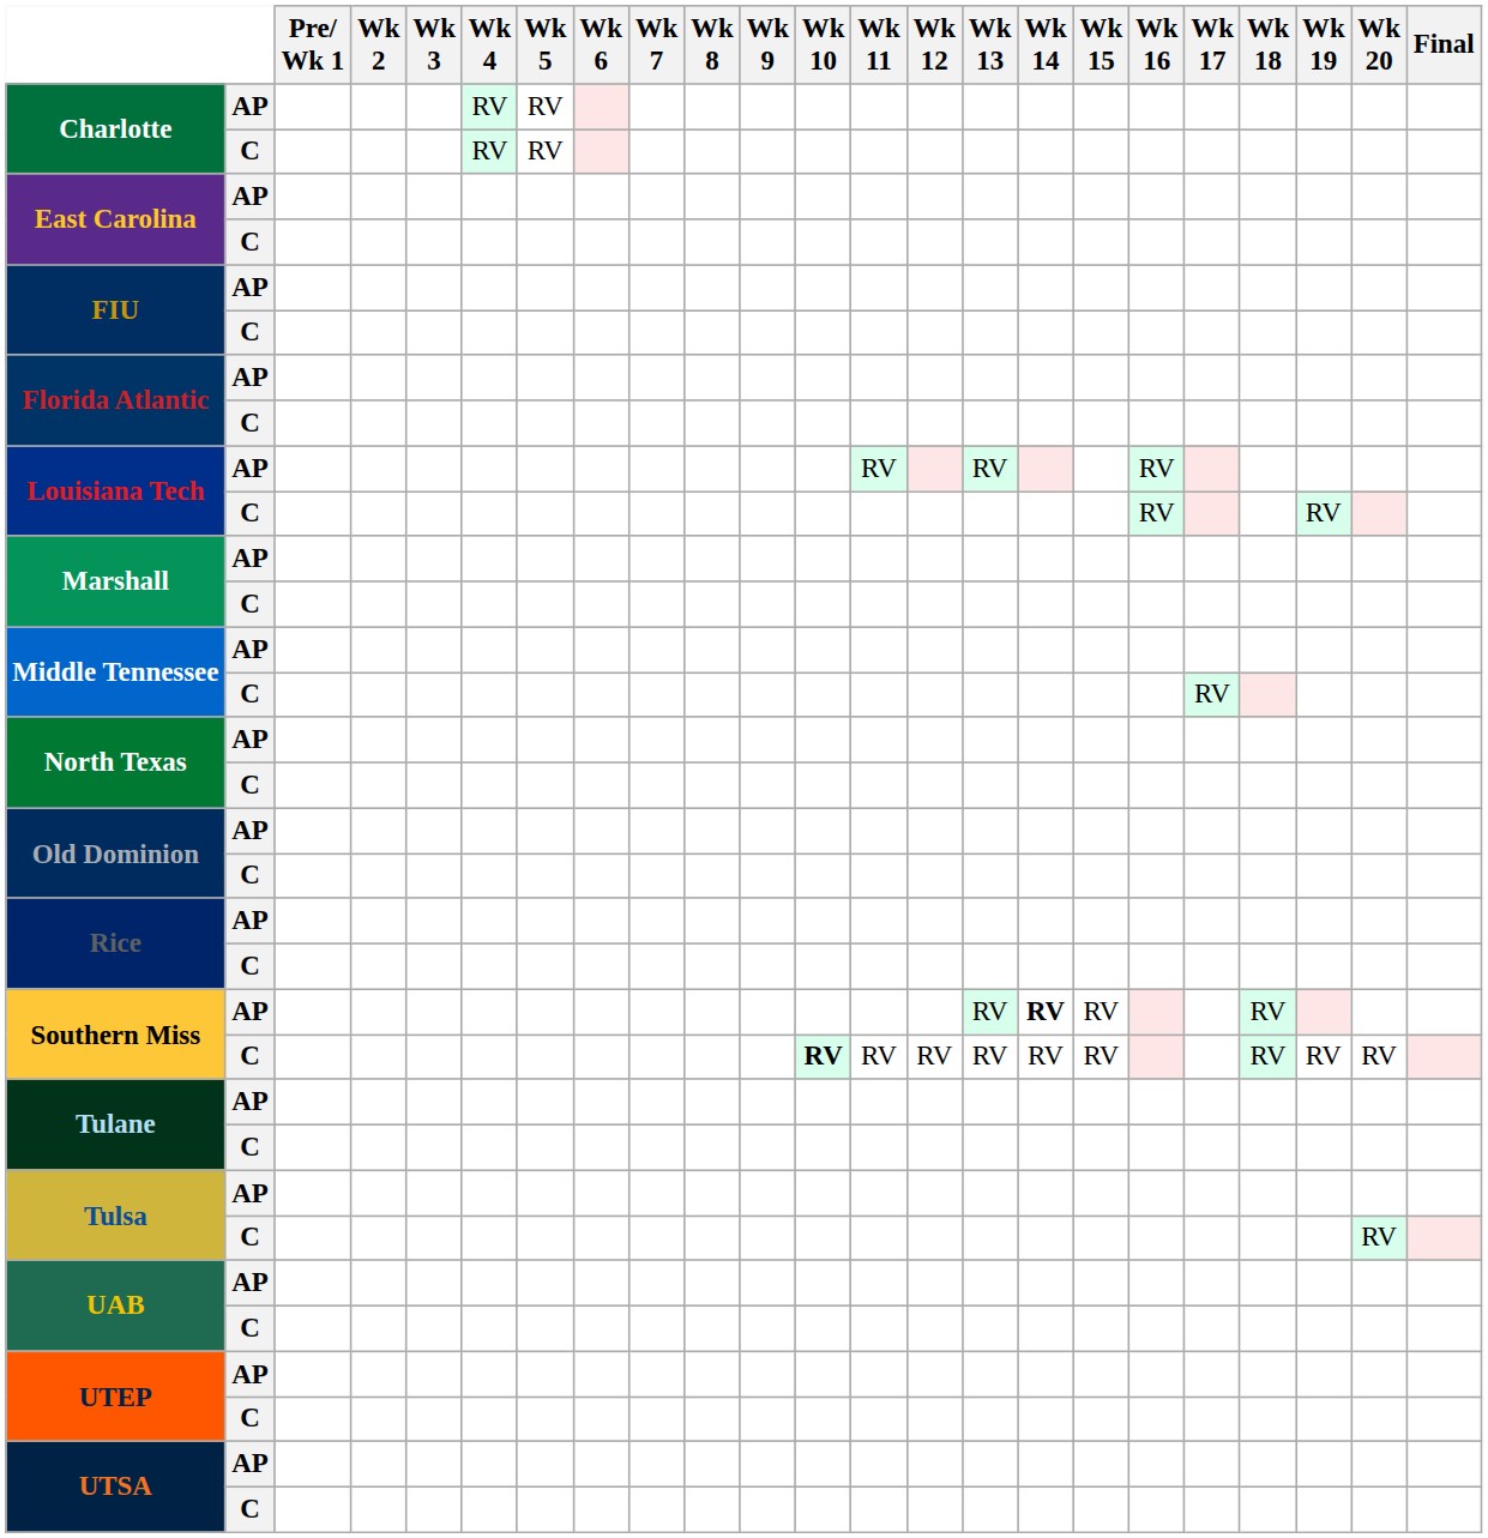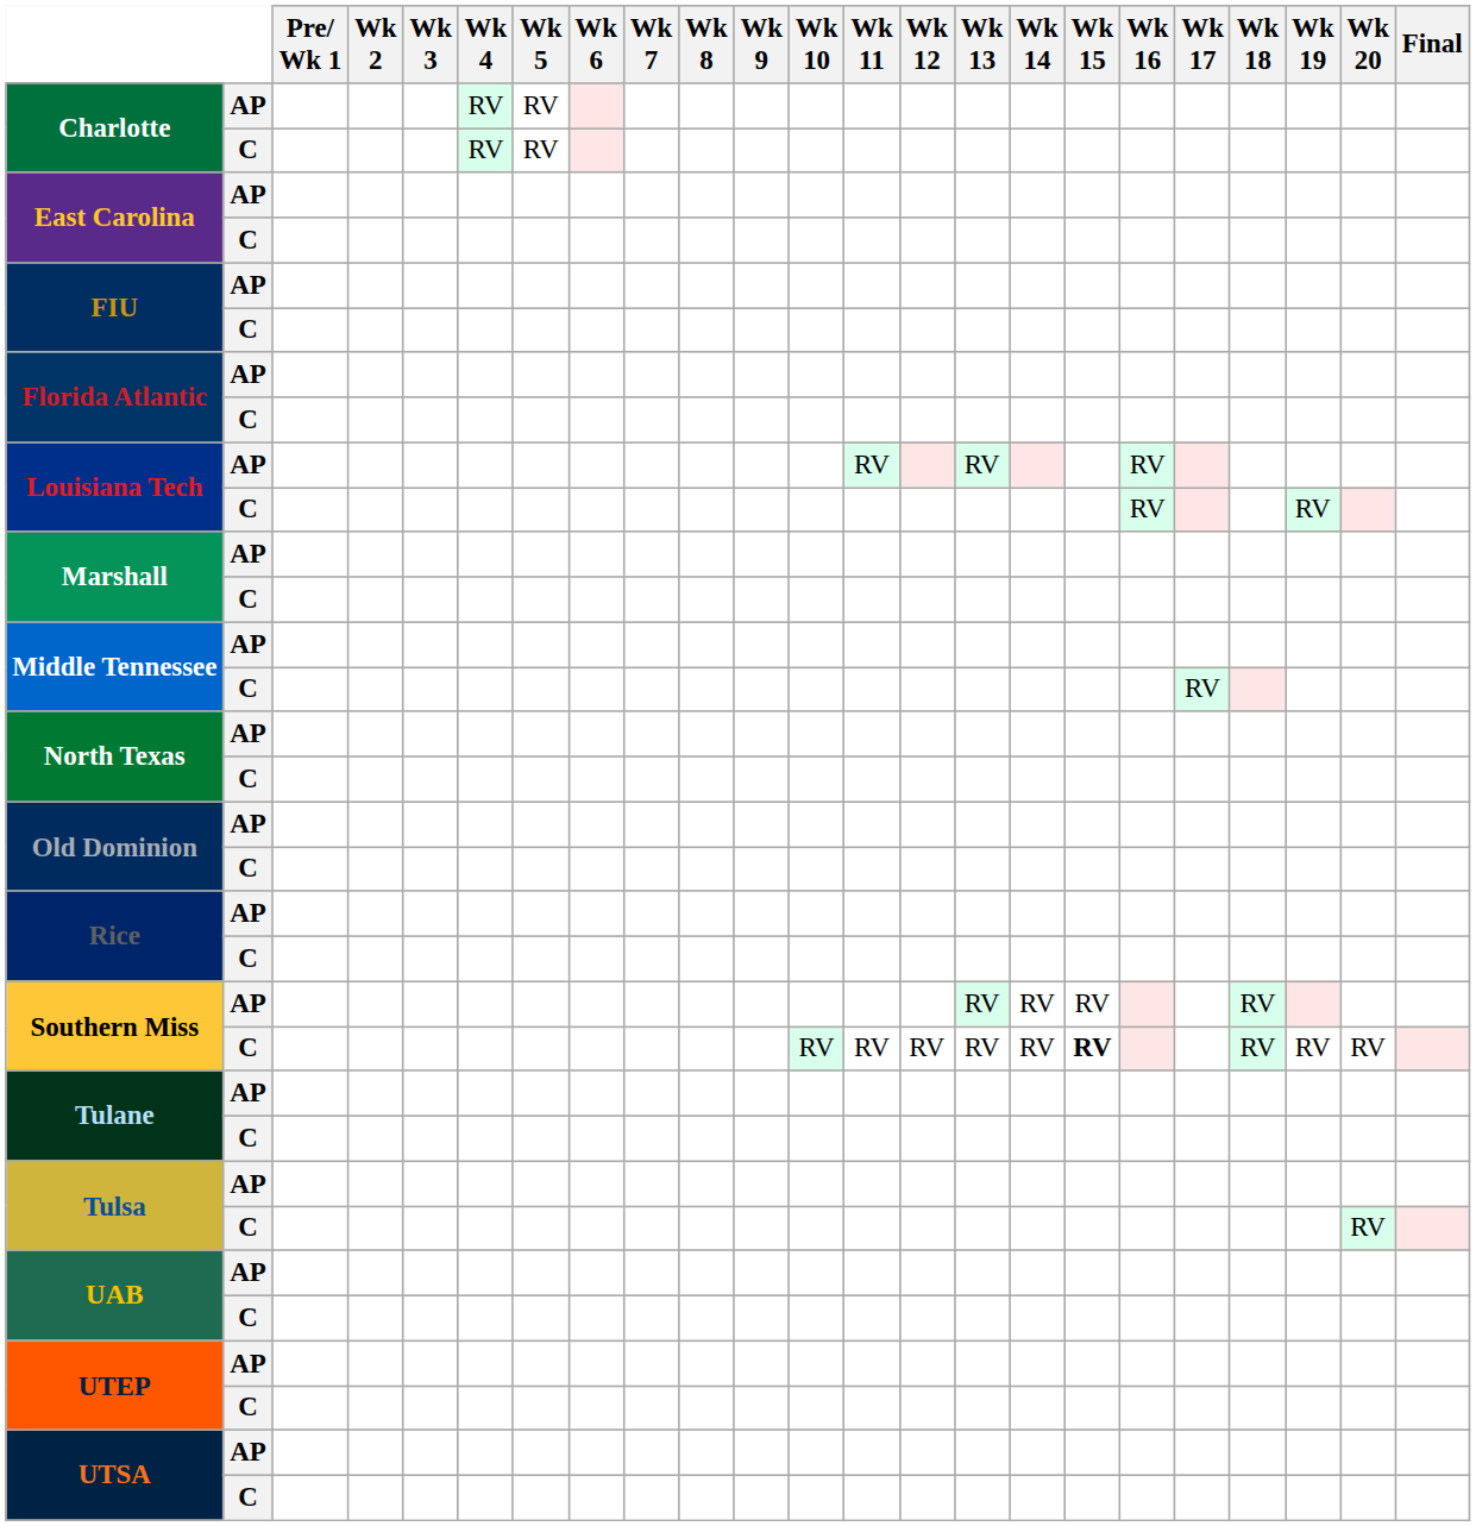Southern Miss / AP | Wk 14: bold -> normal
Southern Miss / C | Wk 10: bold -> normal
Southern Miss / C | Wk 15: normal -> bold
